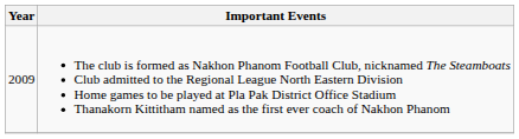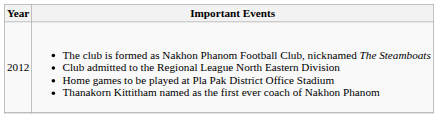row 2 | Year: 2009 -> 2012
